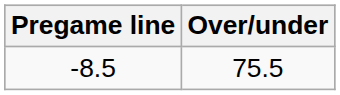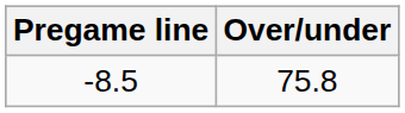-8.5 | Over/under: 75.5 -> 75.8
